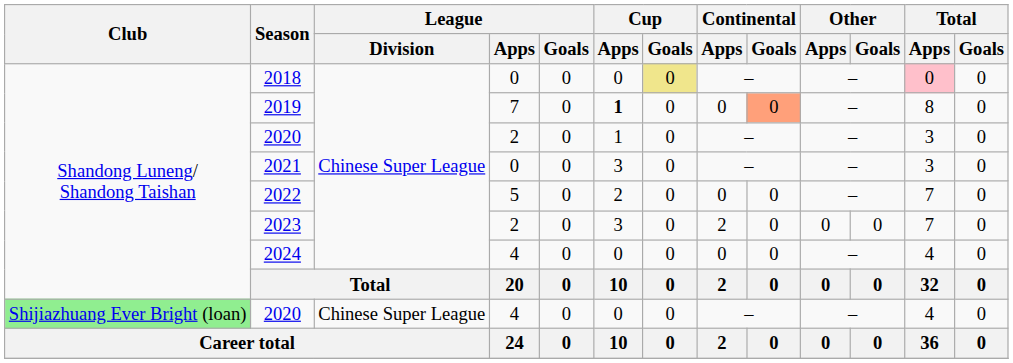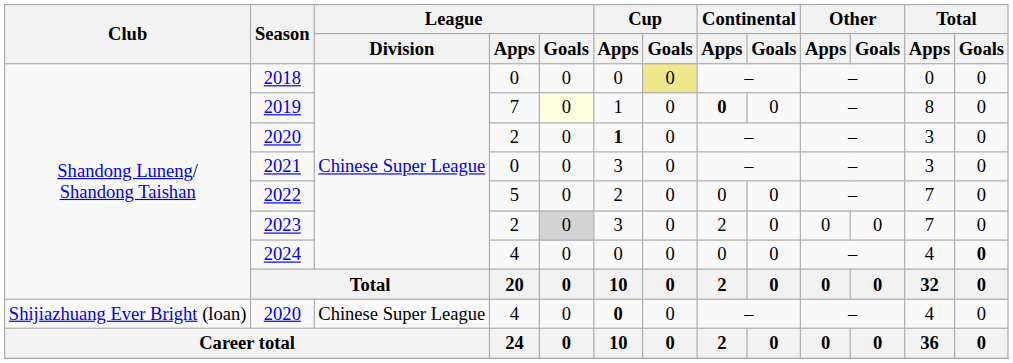2018 | Total / Apps: pink background -> no background
2019 | League / Goals: no background -> lightyellow background
2019 | Cup / Apps: bold -> normal
2019 | Continental / Apps: normal -> bold
2019 | Continental / Goals: lightsalmon background -> no background
2020 / 2 | Cup / Apps: normal -> bold
2023 | League / Goals: no background -> lightgrey background
2024 | Total / Goals: normal -> bold
2020 / 4 | Club: lightgreen background -> no background
2020 / 4 | Cup / Apps: normal -> bold
